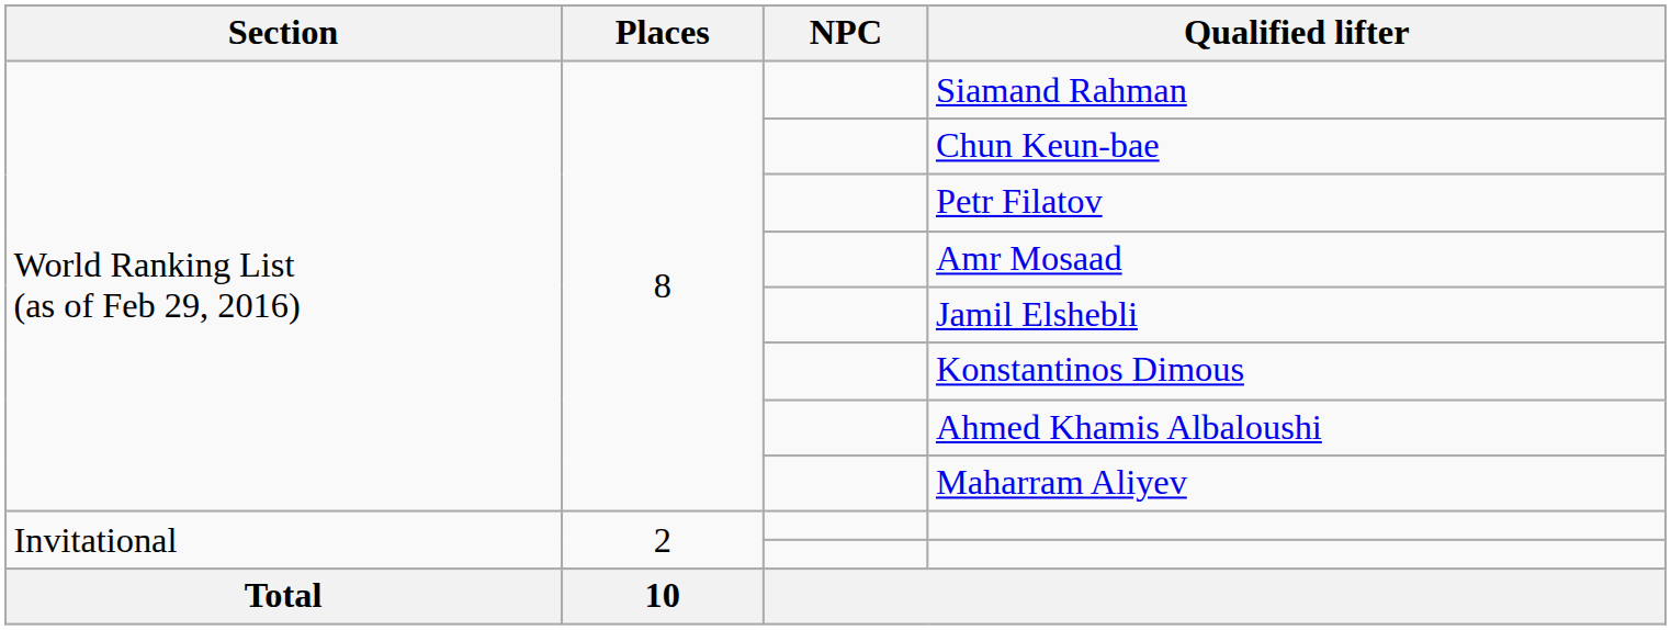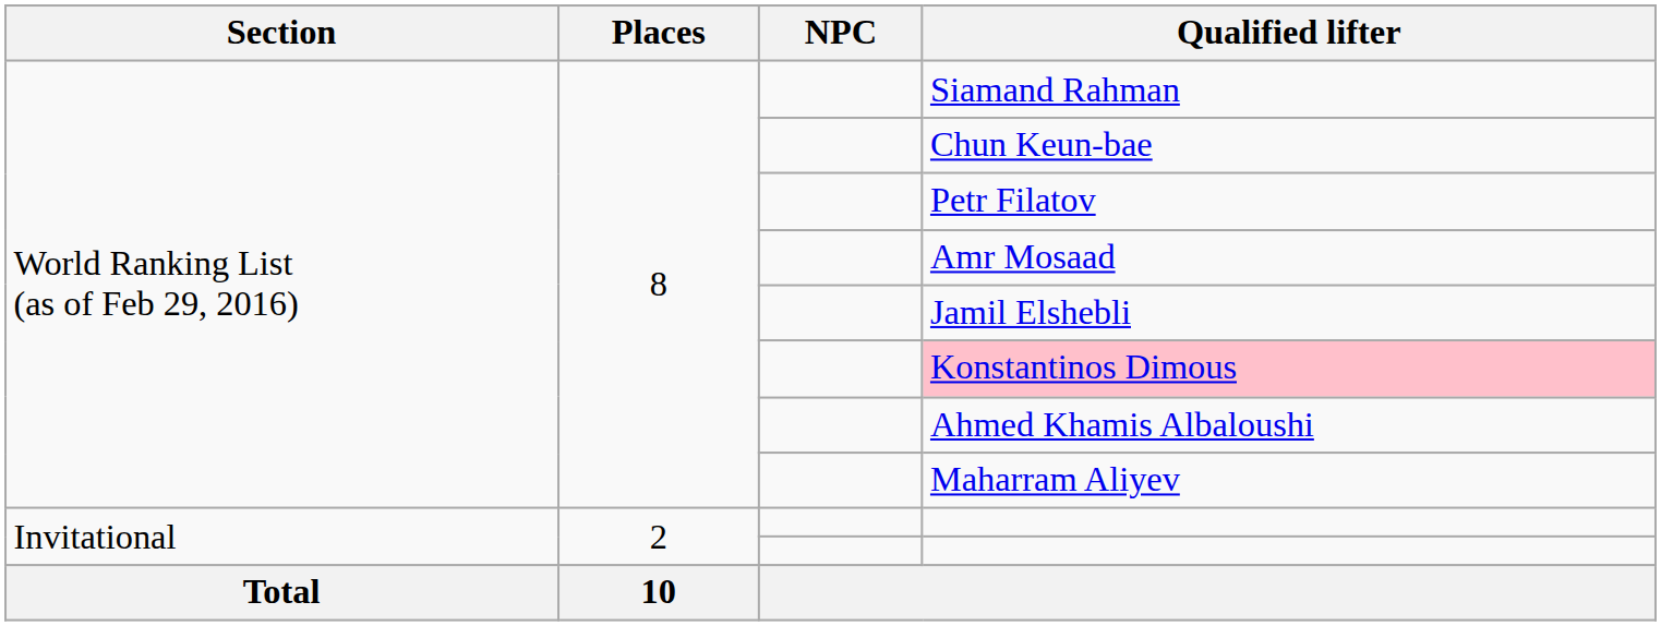Konstantinos Dimous | Qualified lifter: no background -> pink background
